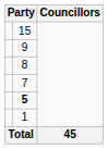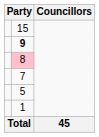9 | column 2: normal -> bold
8 | column 2: no background -> pink background
5 | column 2: bold -> normal
